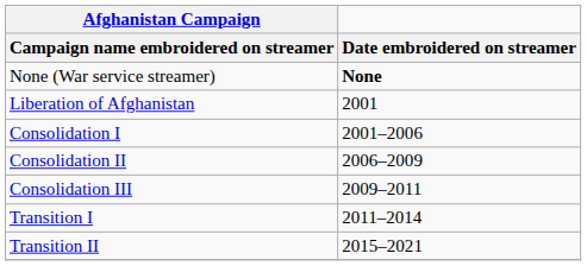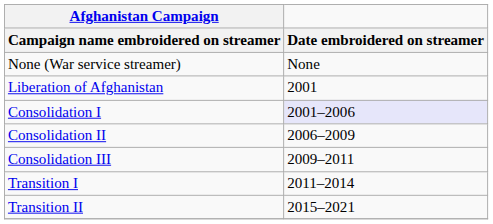None (War service streamer) | Date embroidered on streamer: bold -> normal
Consolidation I | Date embroidered on streamer: no background -> lavender background
